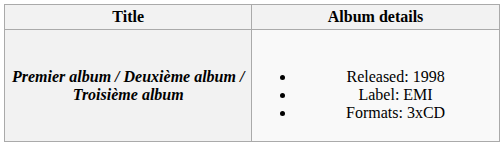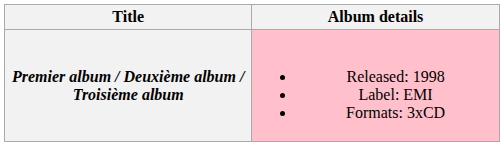Premier album / Deuxième album / Troisième album | Album details: no background -> pink background
